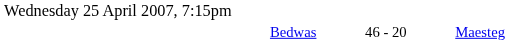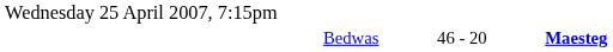Bedwas | column 3: normal -> bold
